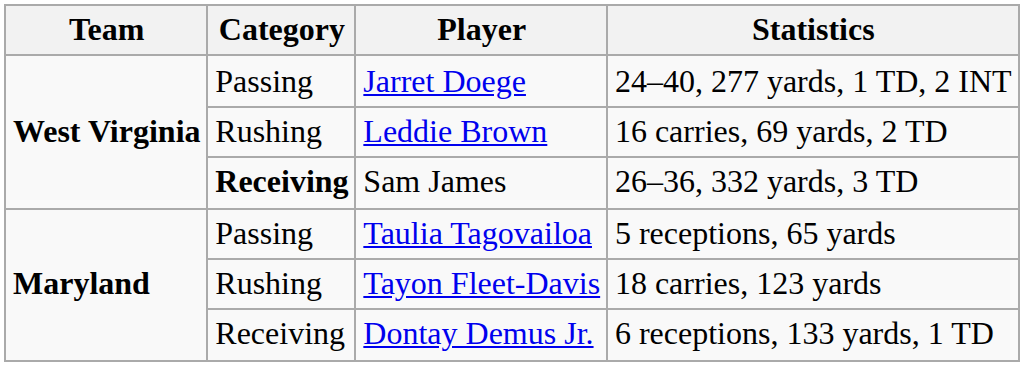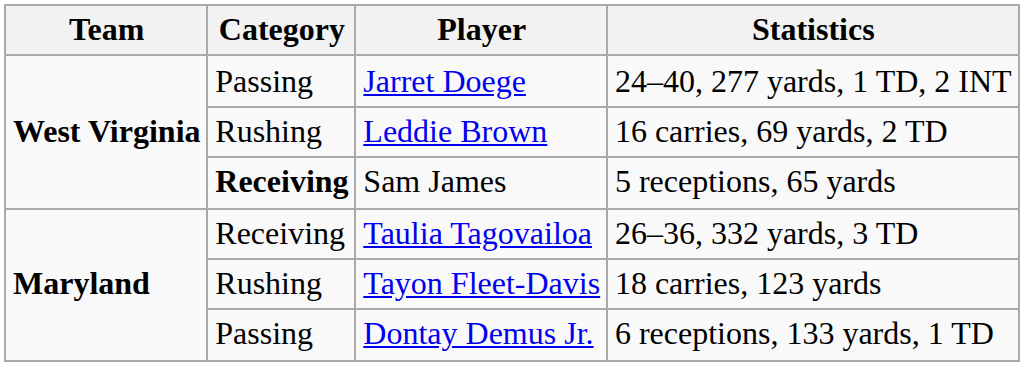Sam James | Statistics: 26–36, 332 yards, 3 TD -> 5 receptions, 65 yards
Taulia Tagovailoa | Category: Passing -> Receiving
Taulia Tagovailoa | Statistics: 5 receptions, 65 yards -> 26–36, 332 yards, 3 TD
Dontay Demus Jr. | Category: Receiving -> Passing
